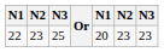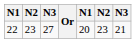row 2 | column 3: 25 -> 27
row 2 | column 7: 23 -> 21
